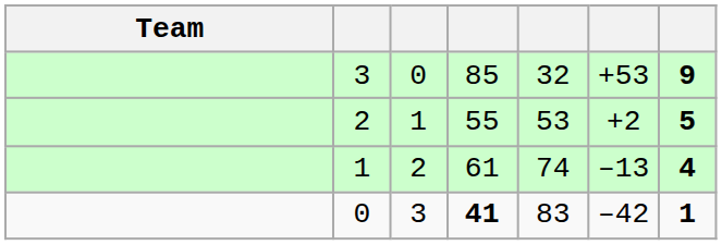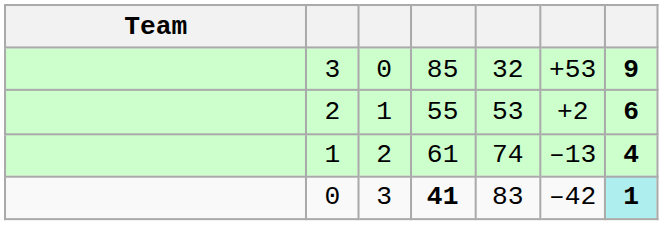row 3 | column 7: 5 -> 6
row 5 | column 7: no background -> paleturquoise background
